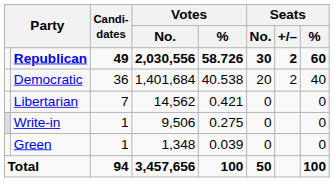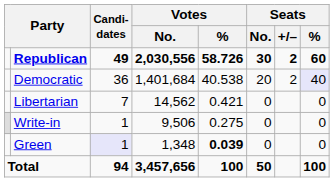Democratic | Seats / %: no background -> lavender background
Green | Candi- dates: no background -> lavender background
Green | Votes / %: normal -> bold
